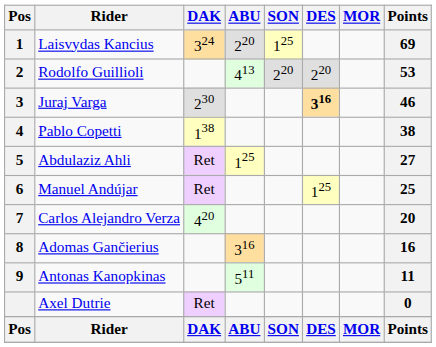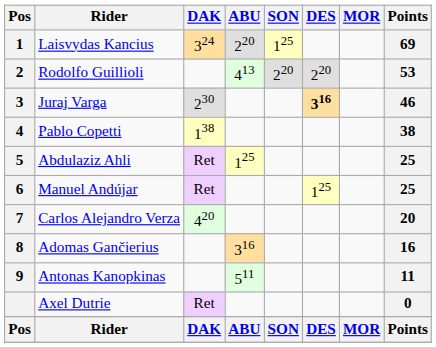Abdulaziz Ahli | Points: 27 -> 25
